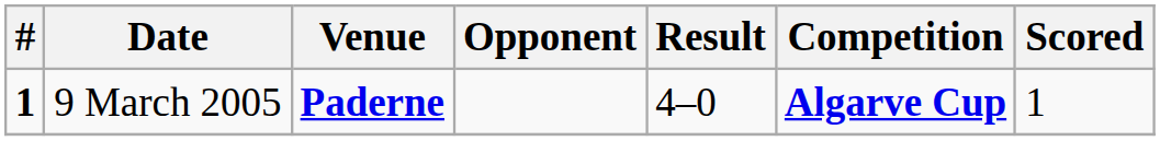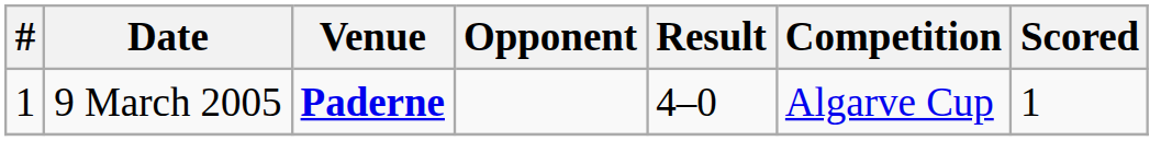9 March 2005 | #: bold -> normal
9 March 2005 | Competition: bold -> normal
